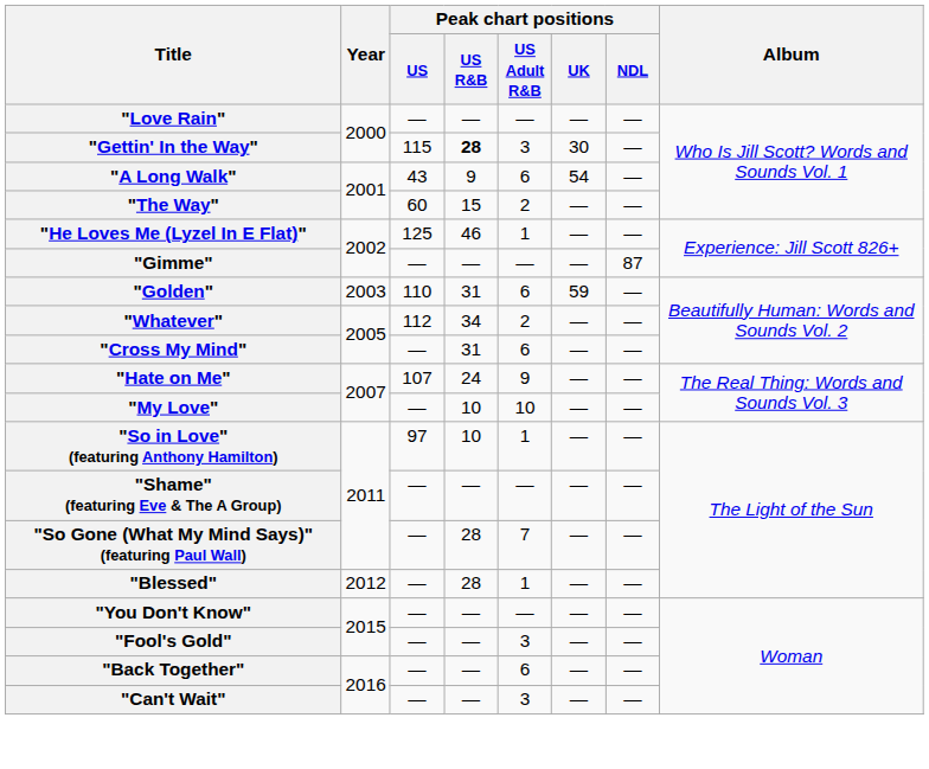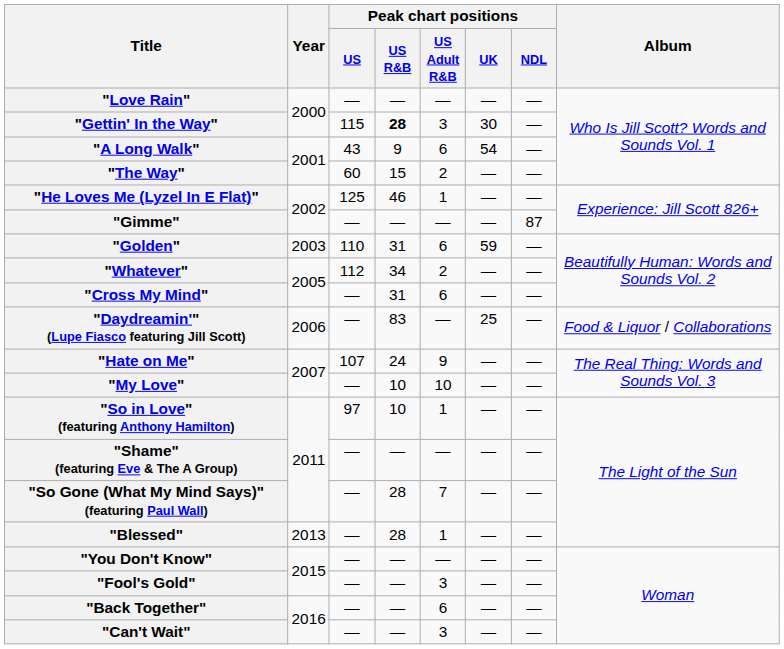+ row: "Daydreamin'" (Lupe Fiasco featuring Jill Scott) | 2006 | — | 83 | — | 25 | — | Food & Liquor / Collaborations
"Blessed" | Year: 2012 -> 2013
